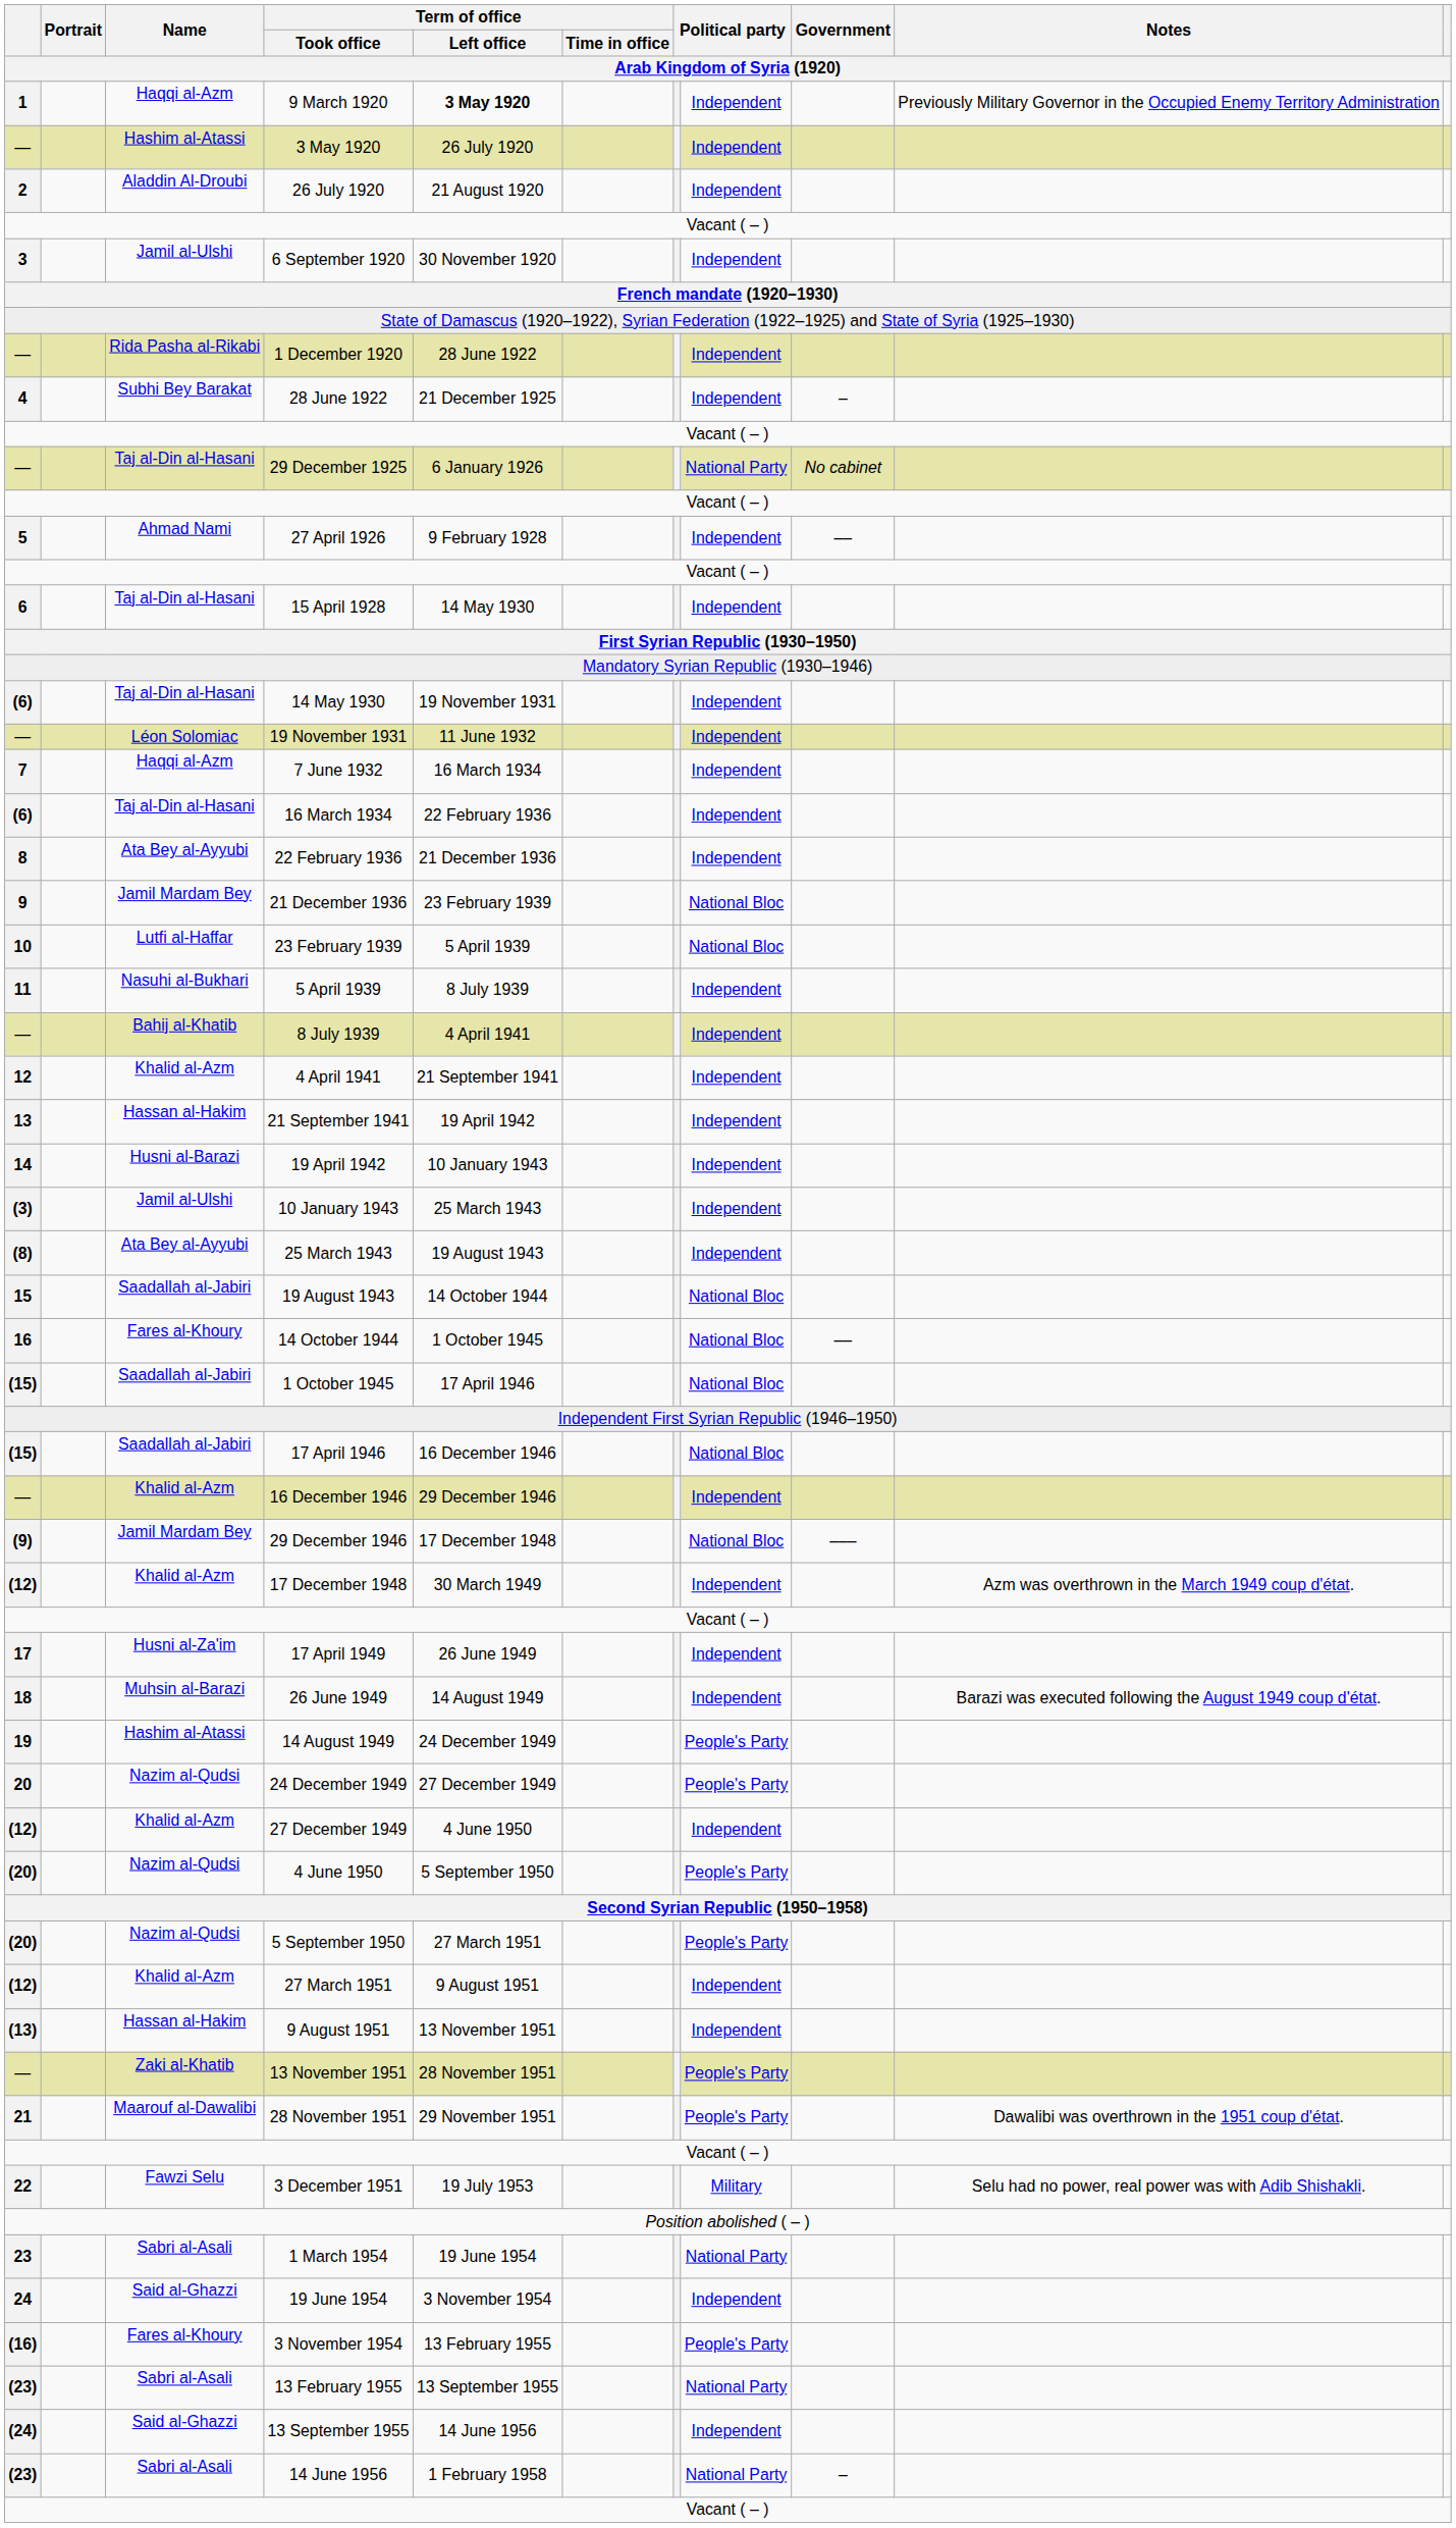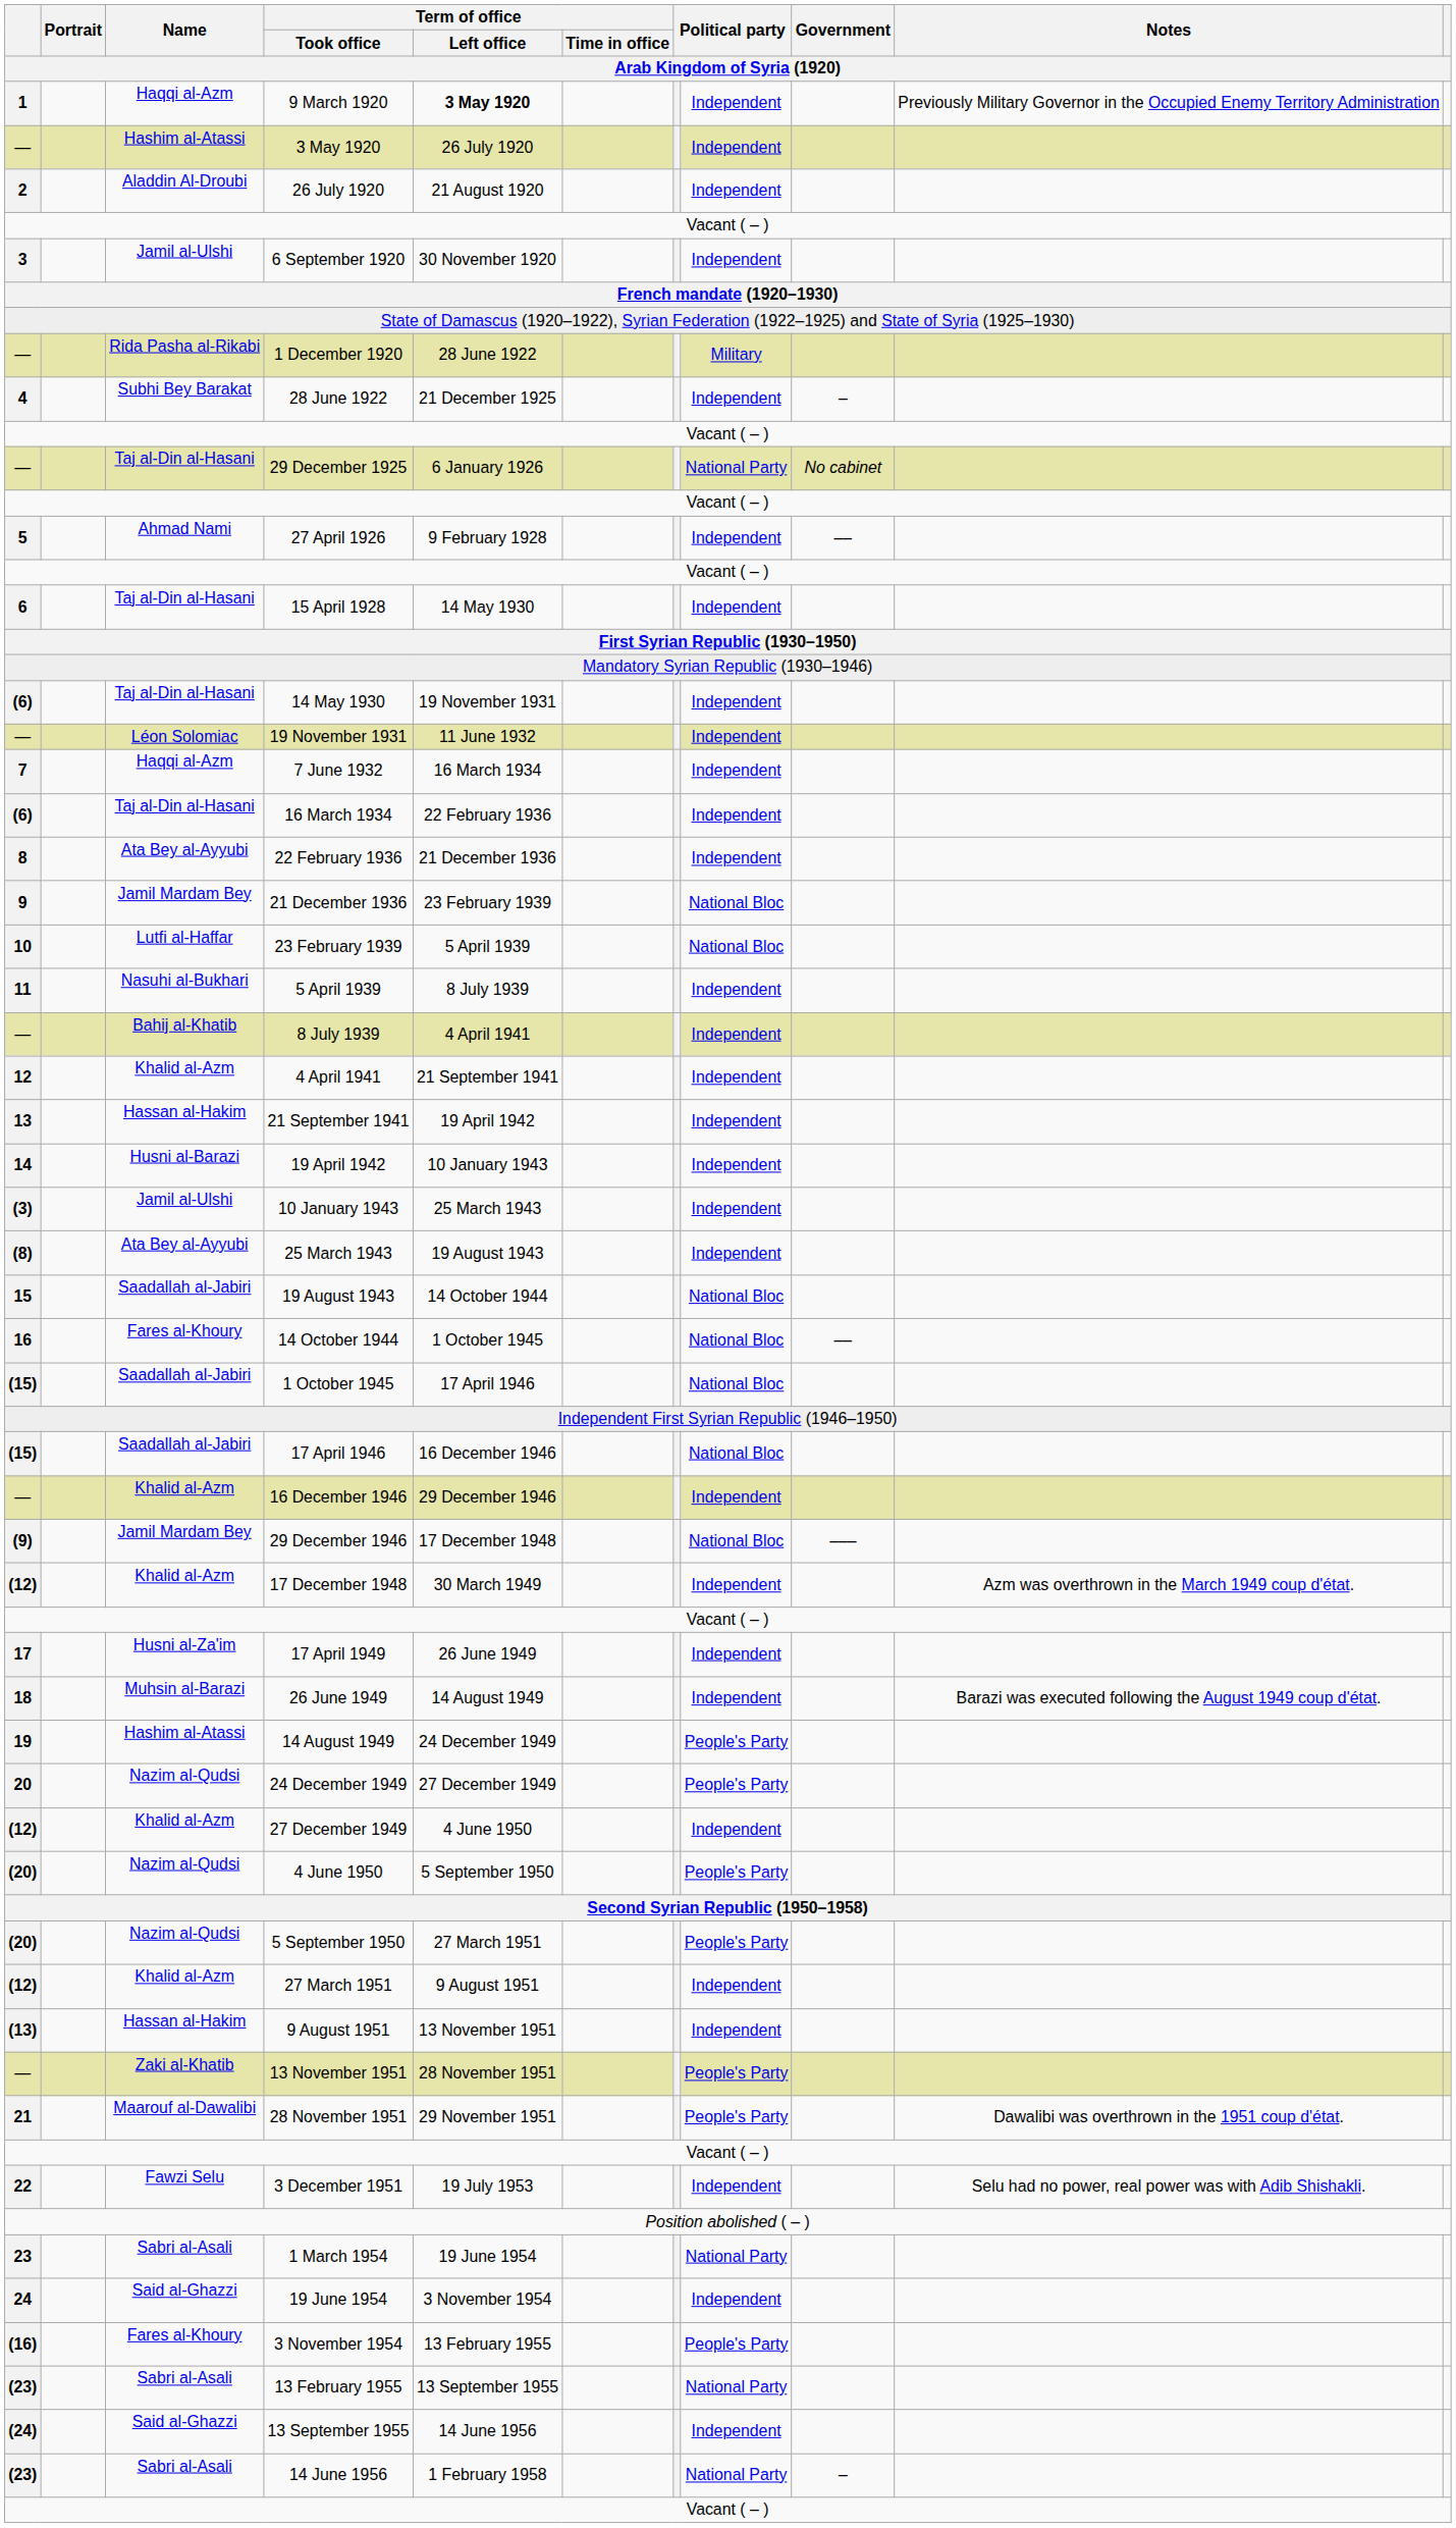1 December 1920 | column 8: Independent -> Military
3 December 1951 | column 8: Military -> Independent
